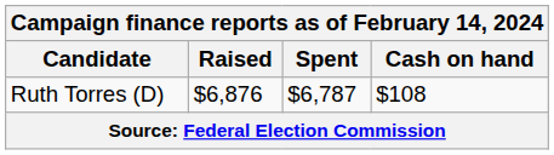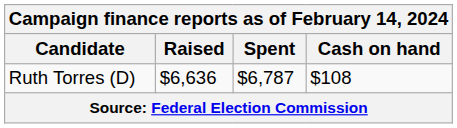Ruth Torres (D) | Raised: $6,876 -> $6,636
